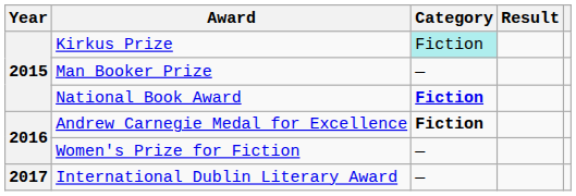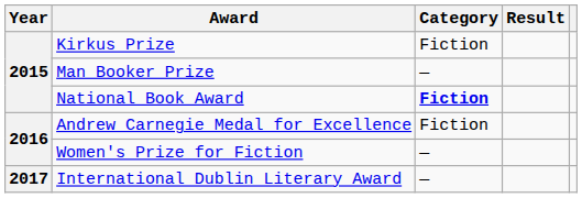Kirkus Prize | Category: paleturquoise background -> no background
Andrew Carnegie Medal for Excellence | Category: bold -> normal
